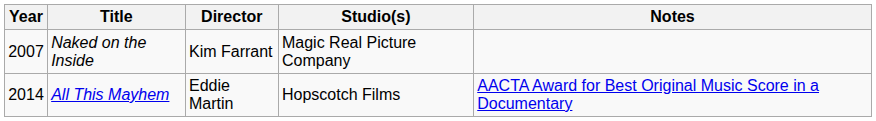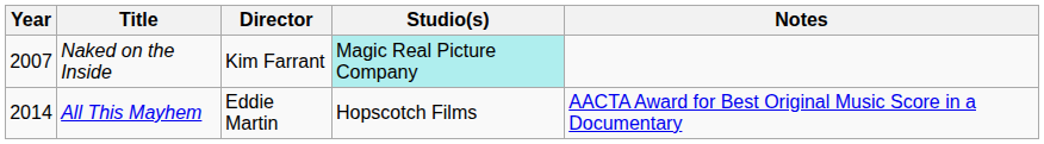Naked on the Inside | Studio(s): no background -> paleturquoise background
